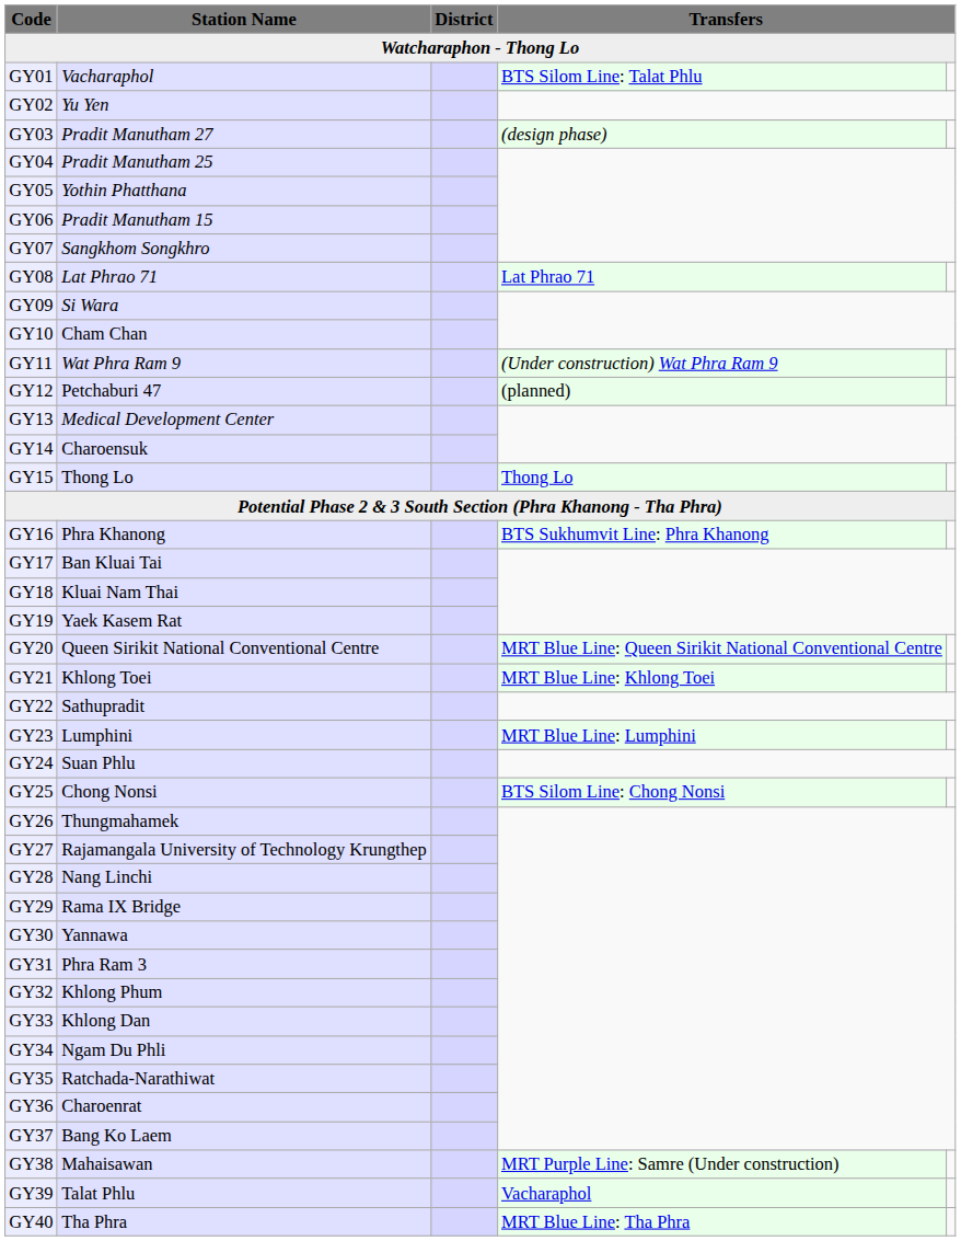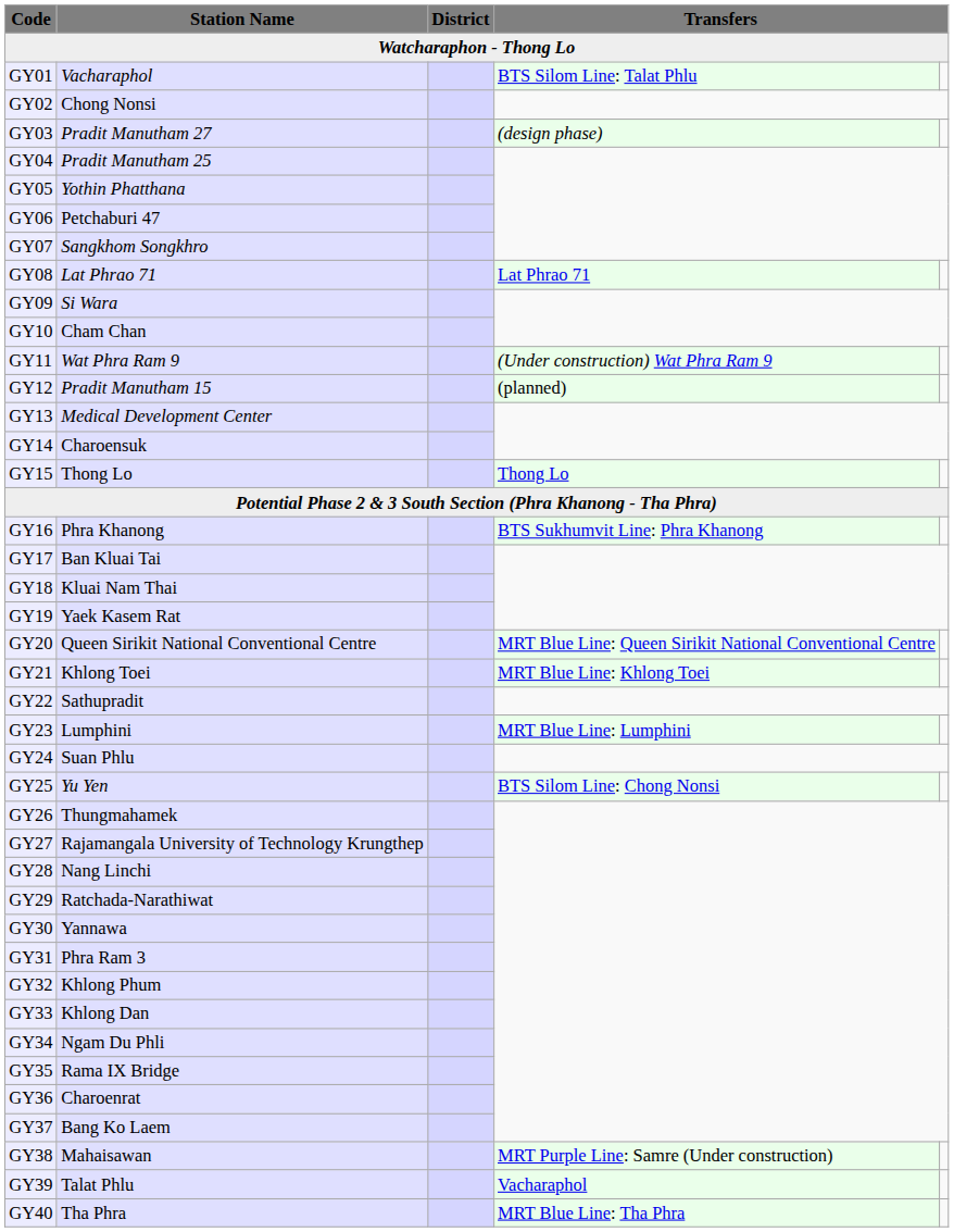GY02 | Station Name: Yu Yen -> Chong Nonsi
GY06 | Station Name: Pradit Manutham 15 -> Petchaburi 47
GY12 | Station Name: Petchaburi 47 -> Pradit Manutham 15
GY25 | Station Name: Chong Nonsi -> Yu Yen
GY29 | Station Name: Rama IX Bridge -> Ratchada-Narathiwat
GY35 | Station Name: Ratchada-Narathiwat -> Rama IX Bridge
